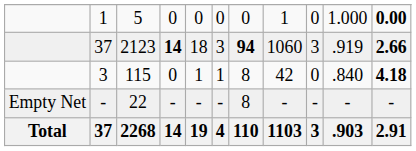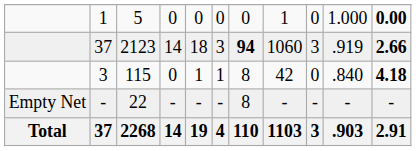37 / 2123 | column 4: bold -> normal
